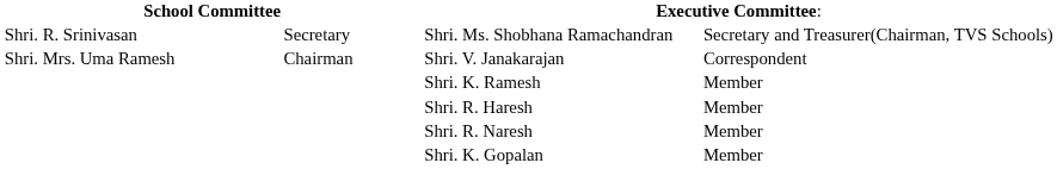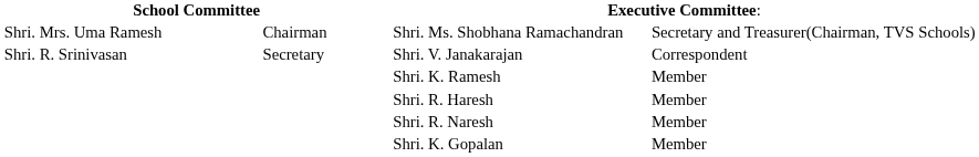Shri. Ms. Shobhana Ramachandran | column 1: Shri. R. Srinivasan -> Shri. Mrs. Uma Ramesh
Shri. Ms. Shobhana Ramachandran | column 2: Secretary -> Chairman
Shri. V. Janakarajan | column 1: Shri. Mrs. Uma Ramesh -> Shri. R. Srinivasan
Shri. V. Janakarajan | column 2: Chairman -> Secretary
